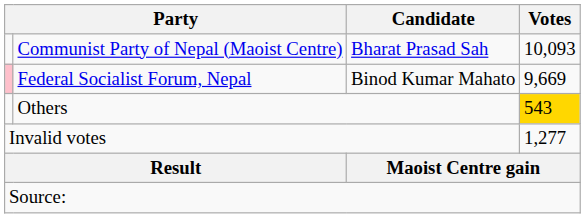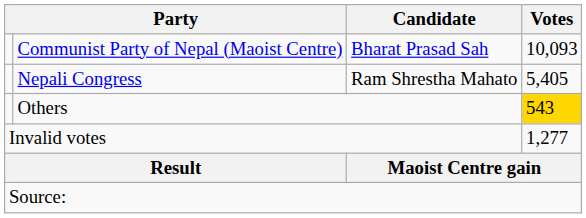- row: Federal Socialist Forum, Nepal | Binod Kumar Mahato | 9,669
+ row: Nepali Congress | Ram Shrestha Mahato | 5,405
